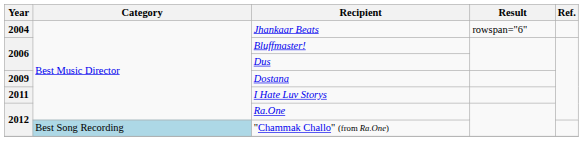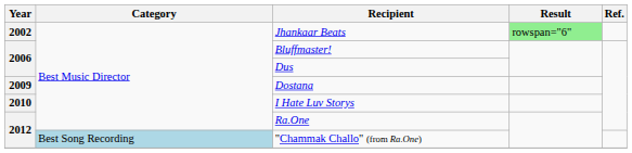Jhankaar Beats | Year: 2004 -> 2002
Jhankaar Beats | Result: no background -> lightgreen background
I Hate Luv Storys | Year: 2011 -> 2010
